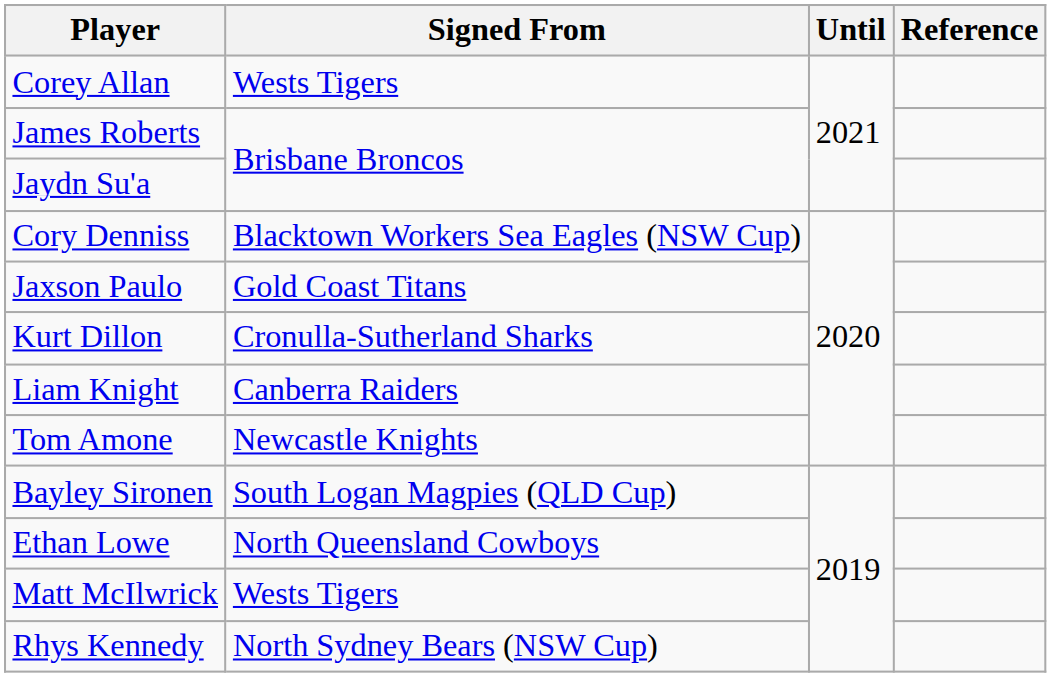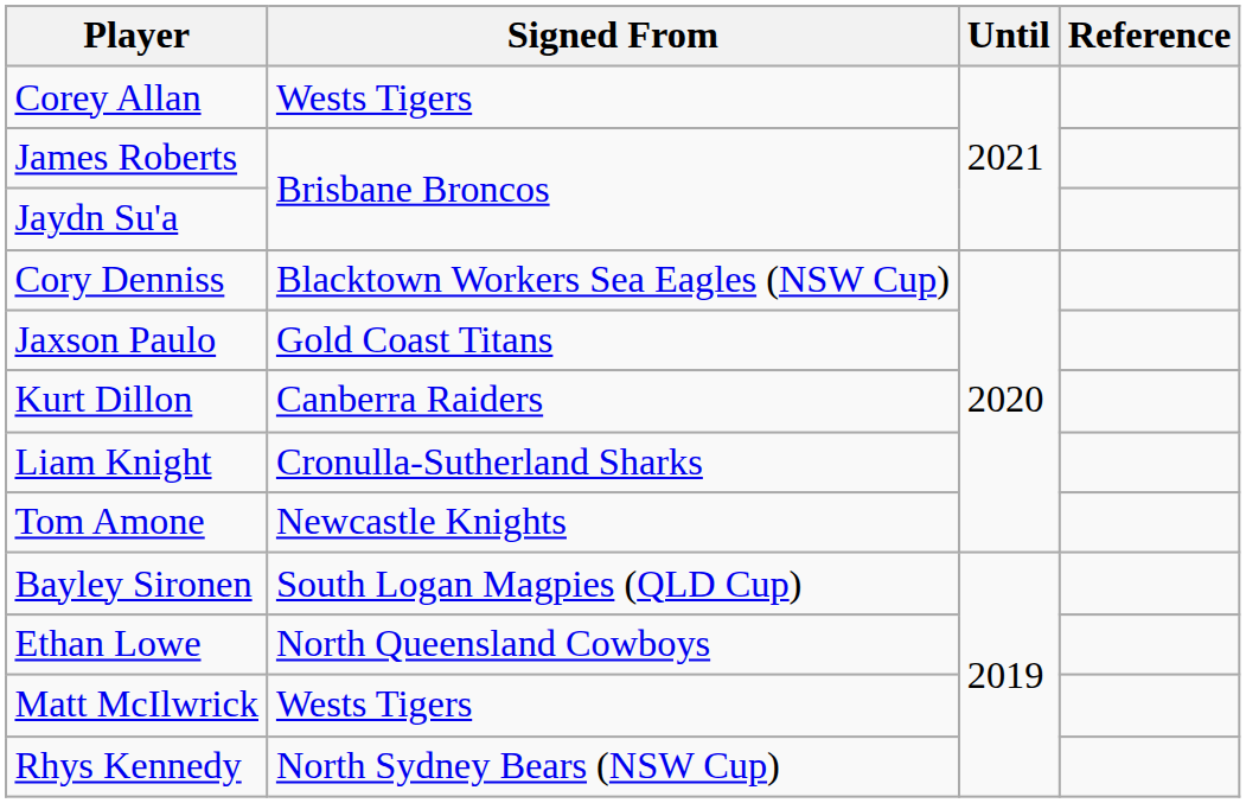Kurt Dillon | Signed From: Cronulla-Sutherland Sharks -> Canberra Raiders
Liam Knight | Signed From: Canberra Raiders -> Cronulla-Sutherland Sharks
